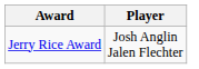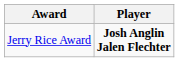Jerry Rice Award | Player: normal -> bold
